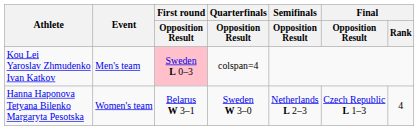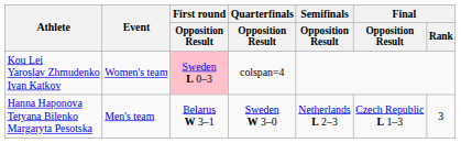Kou Lei Yaroslav Zhmudenko Ivan Katkov | Event: Men's team -> Women's team
Hanna Haponova Tetyana Bilenko Margaryta Pesotska | Event: Women's team -> Men's team
Hanna Haponova Tetyana Bilenko Margaryta Pesotska | Final / Rank: 4 -> 3
